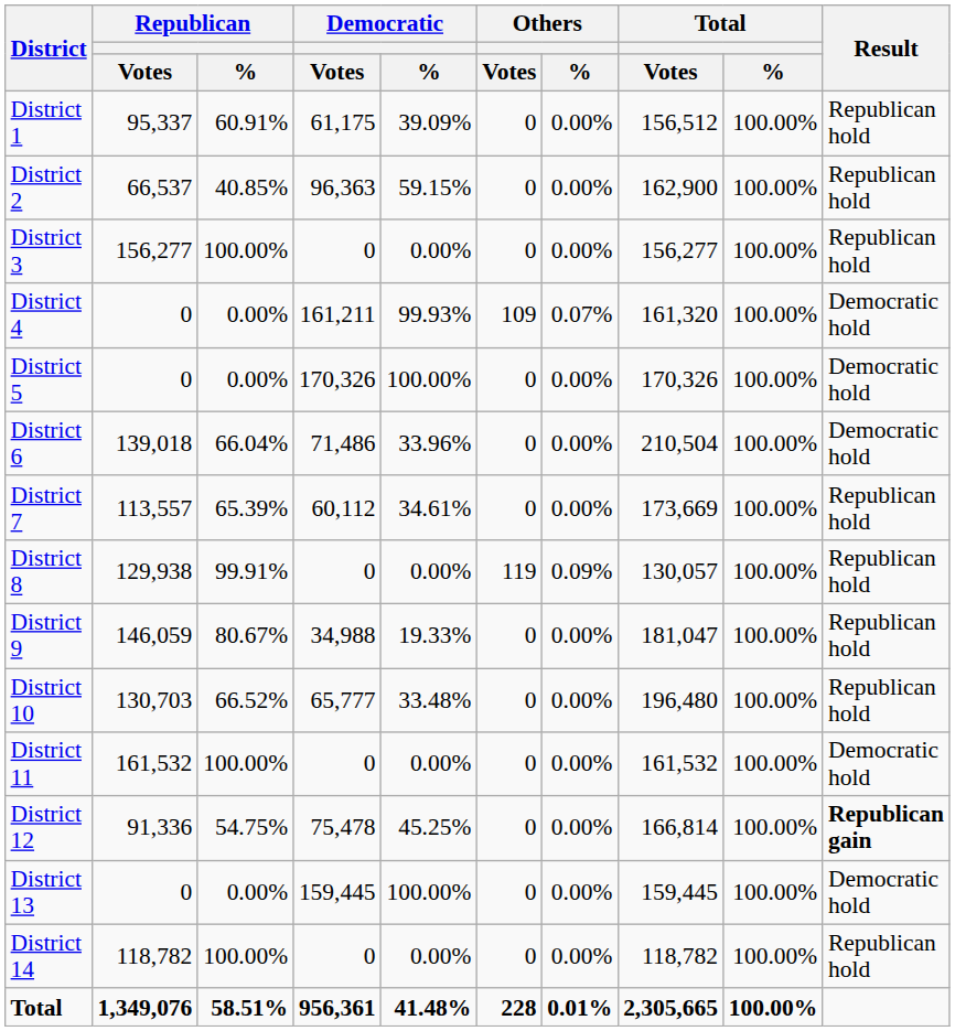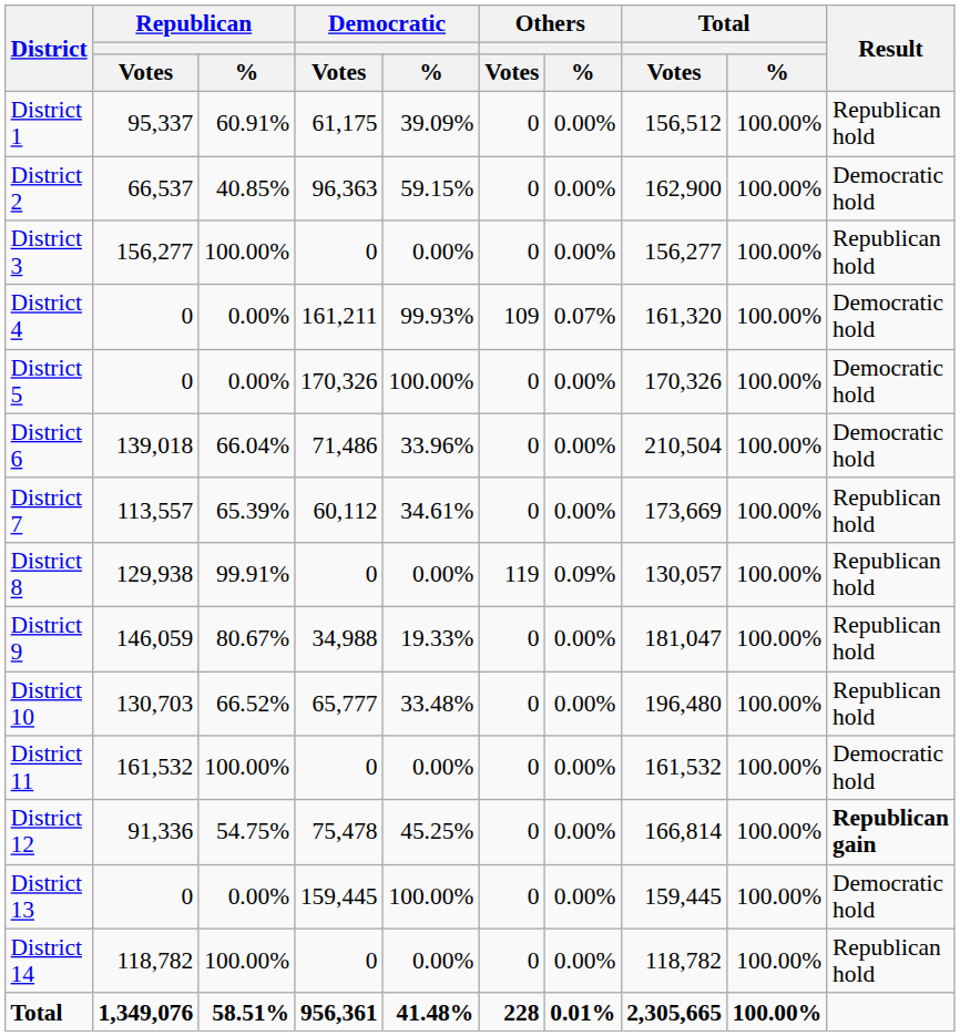District 2 | Result: Republican hold -> Democratic hold
